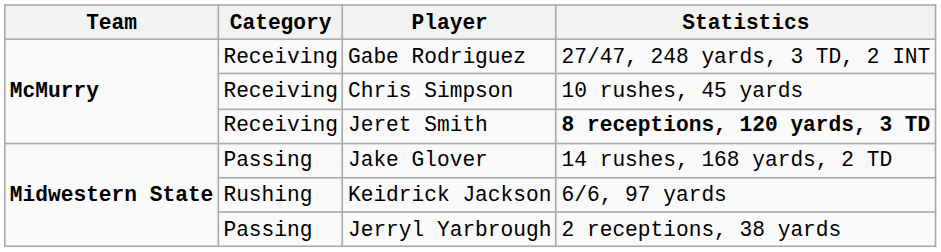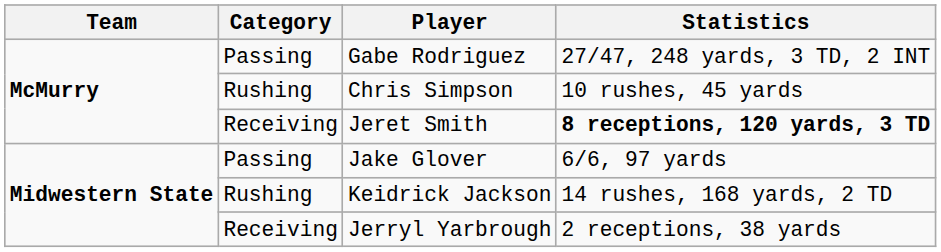Gabe Rodriguez | Category: Receiving -> Passing
Chris Simpson | Category: Receiving -> Rushing
Jake Glover | Statistics: 14 rushes, 168 yards, 2 TD -> 6/6, 97 yards
Keidrick Jackson | Statistics: 6/6, 97 yards -> 14 rushes, 168 yards, 2 TD
Jerryl Yarbrough | Category: Passing -> Receiving
